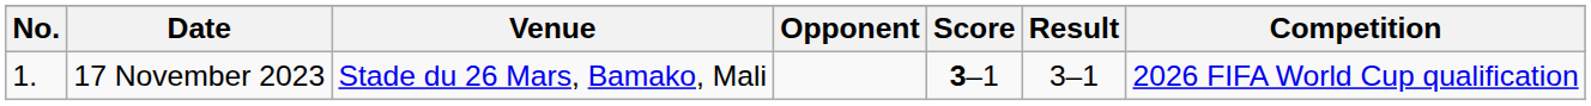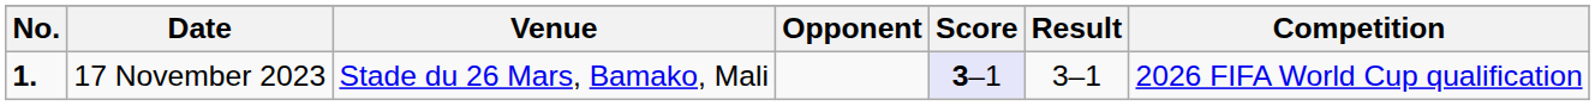17 November 2023 | No.: normal -> bold
17 November 2023 | Score: no background -> lavender background
